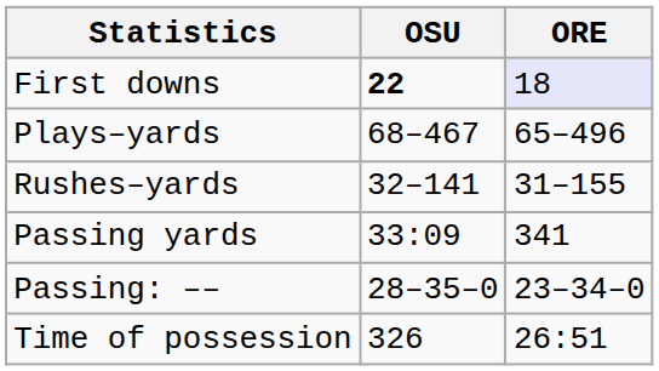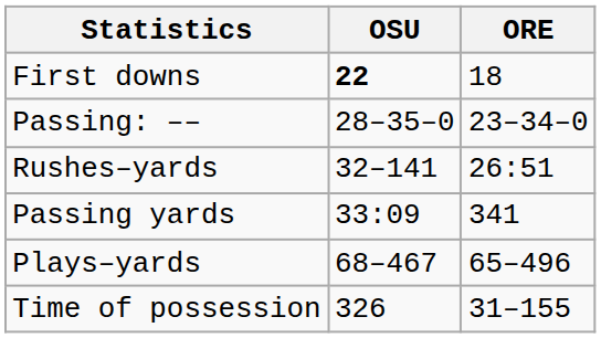First downs | ORE: lavender background -> no background
rows swapped: Plays–yards <-> Passing: ––
Rushes–yards | ORE: 31–155 -> 26:51
Time of possession | ORE: 26:51 -> 31–155
